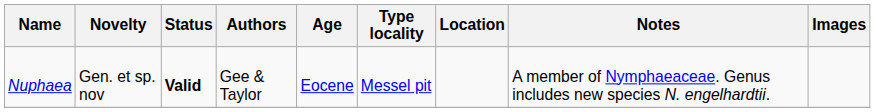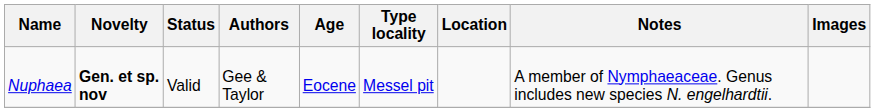Nuphaea | Novelty: normal -> bold
Nuphaea | Status: bold -> normal
